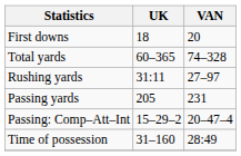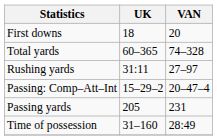rows swapped: Passing yards <-> Passing: Comp–Att–Int
